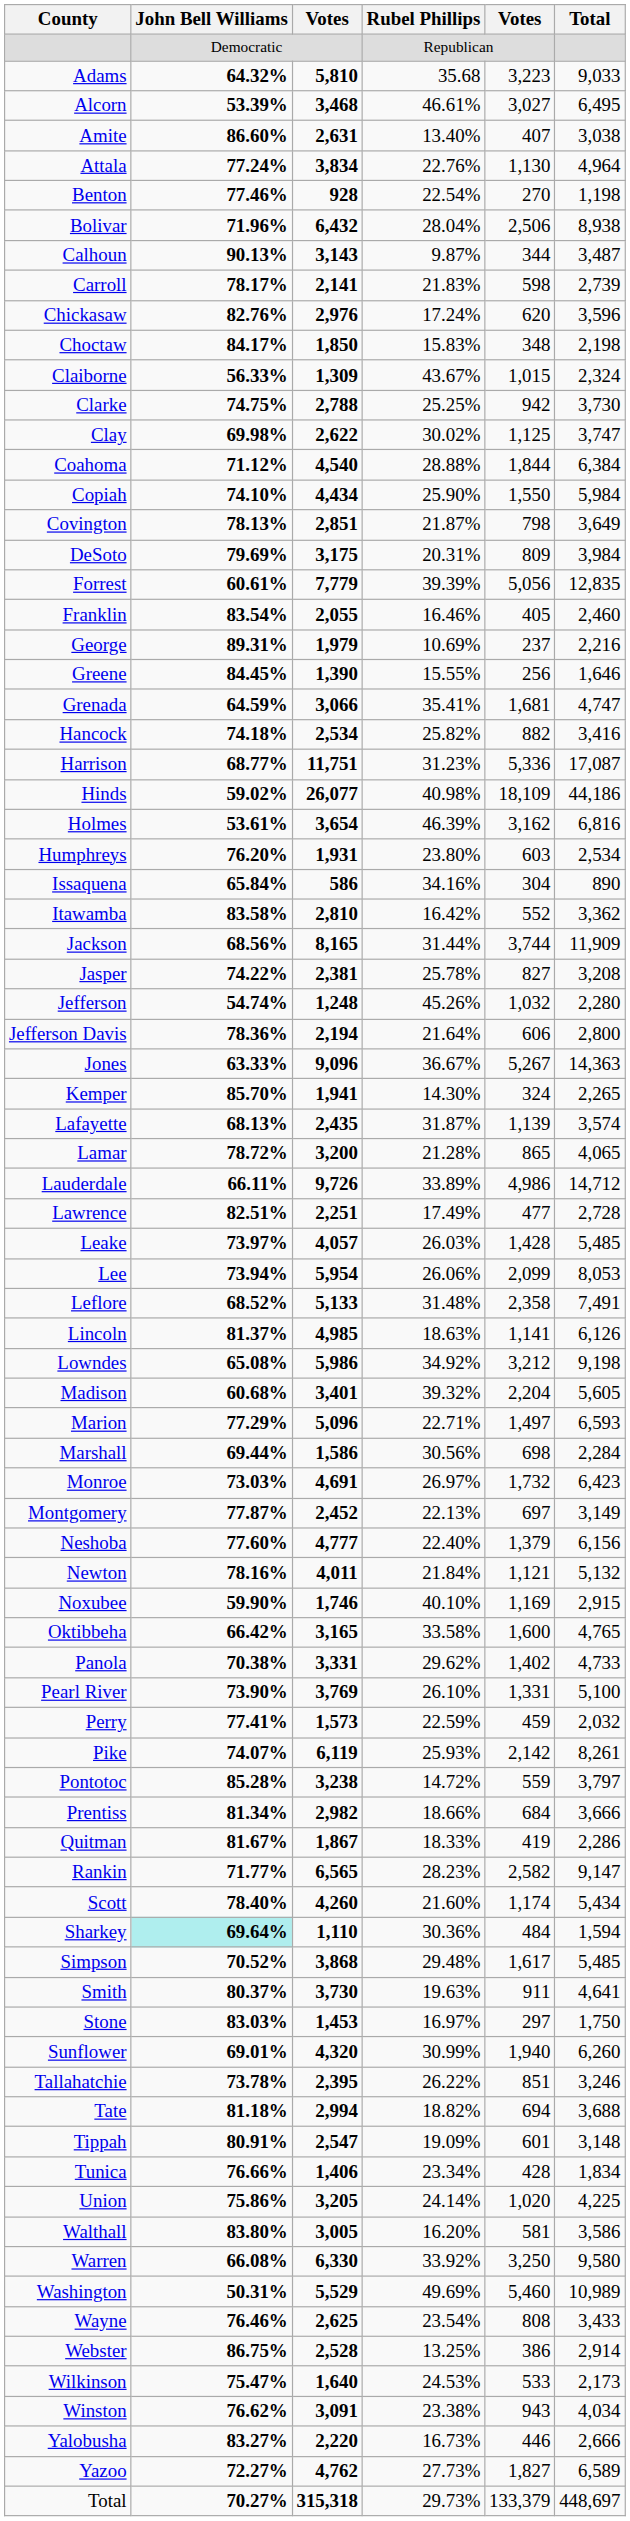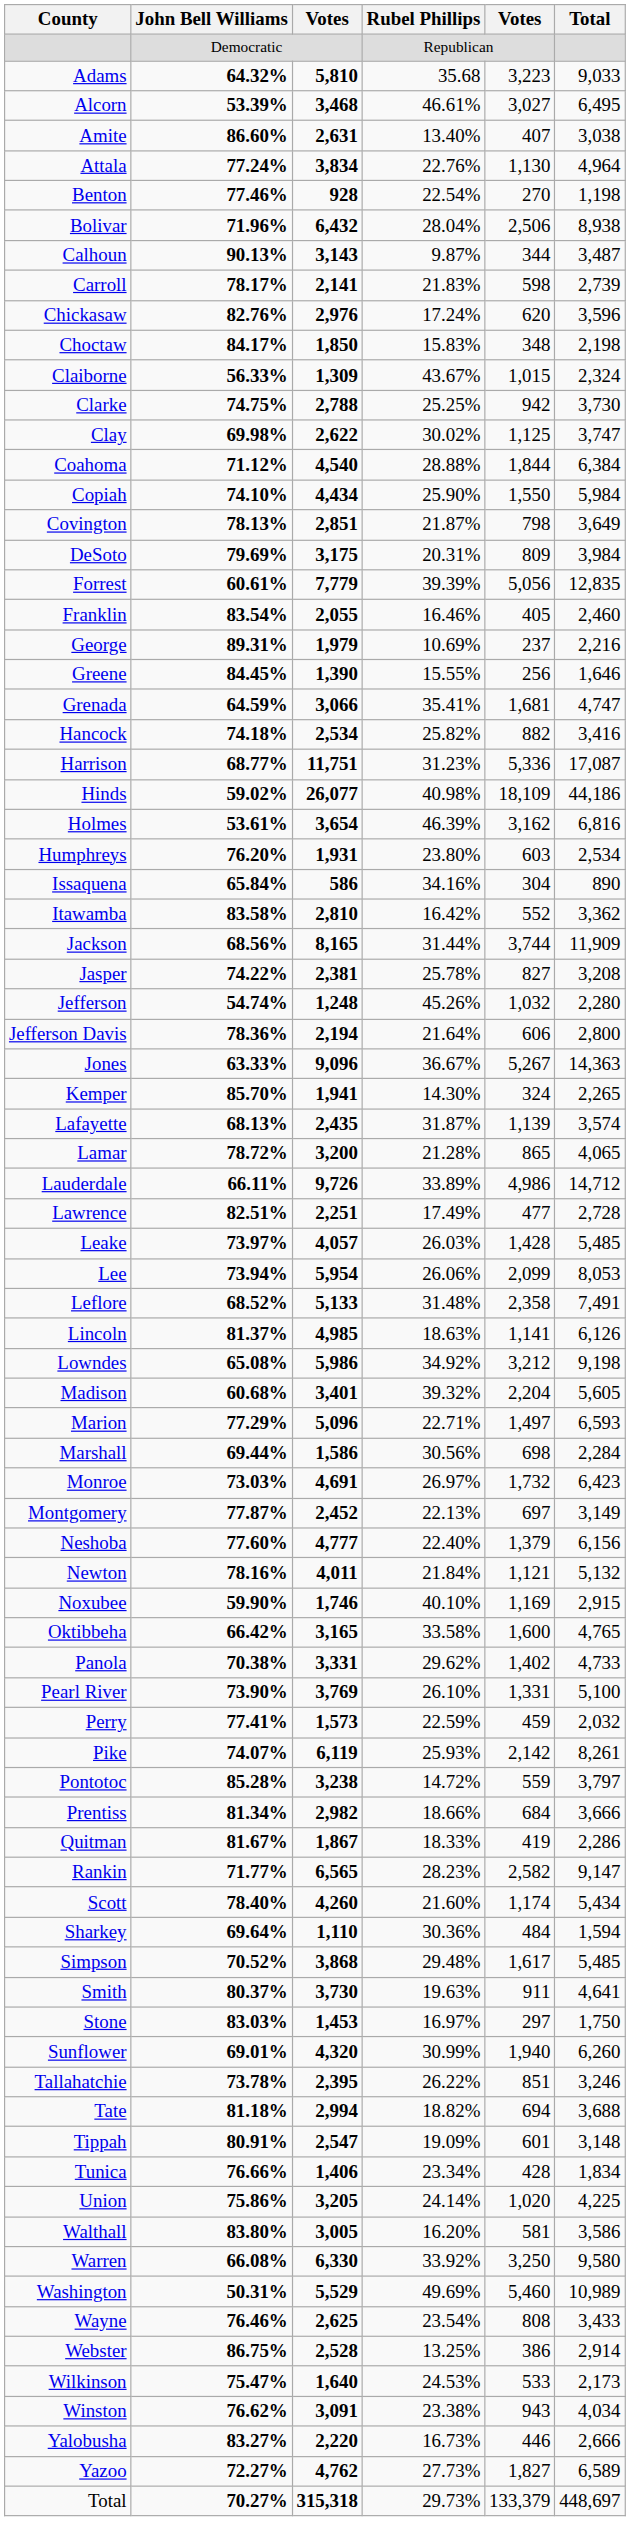Sharkey | John Bell Williams: paleturquoise background -> no background
